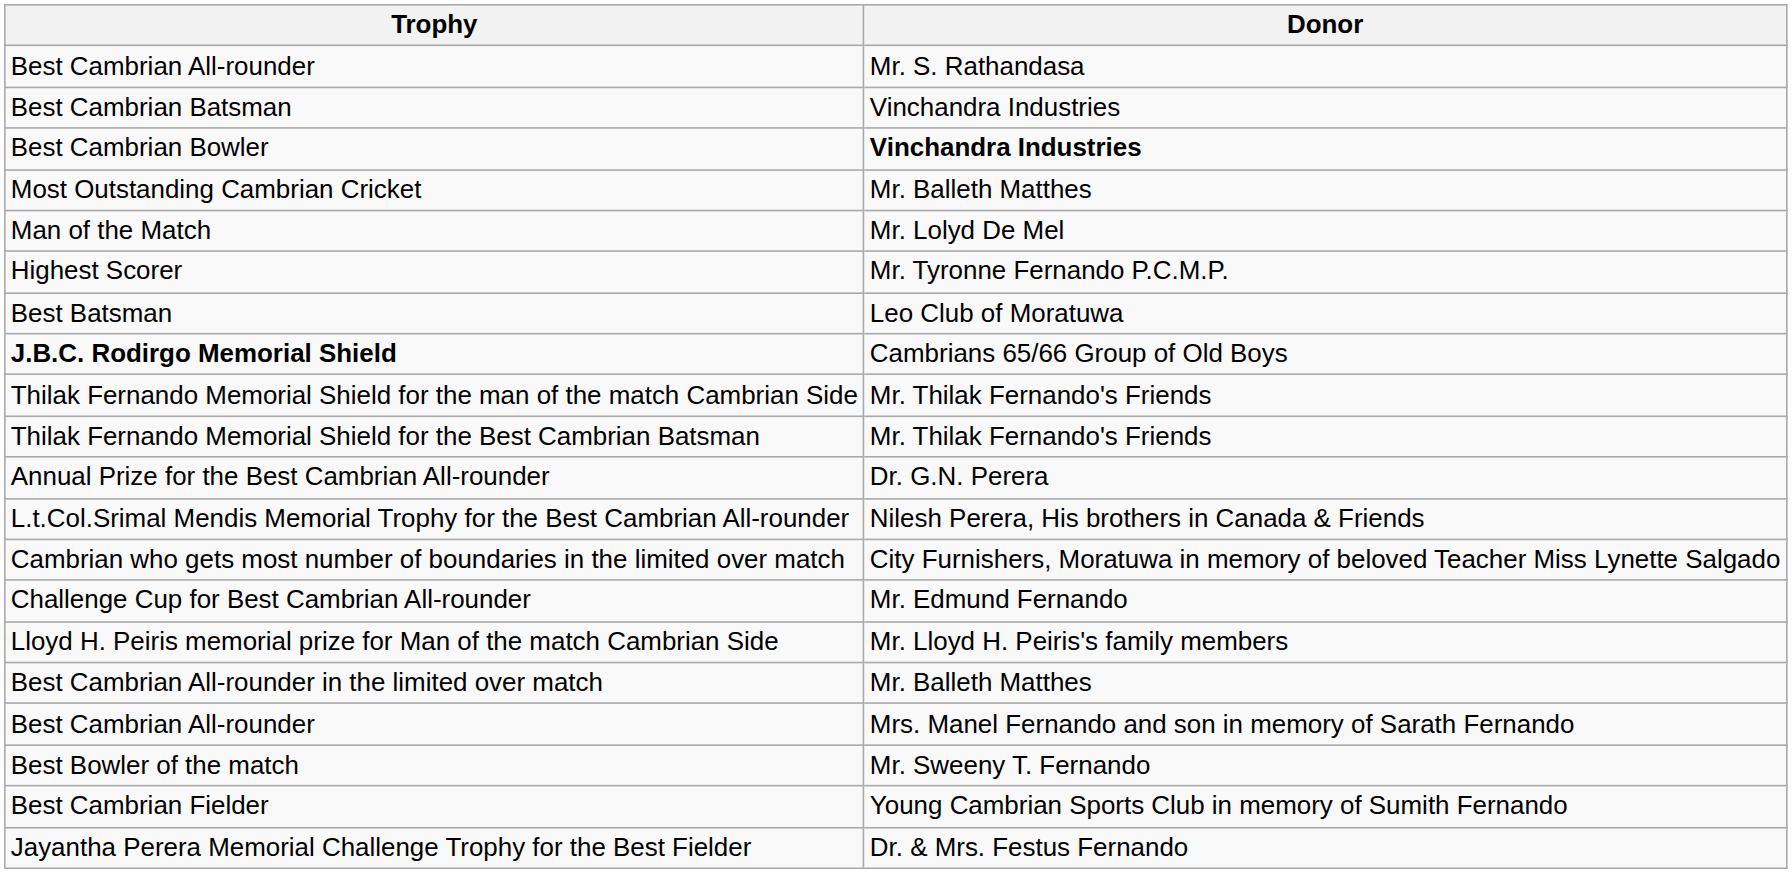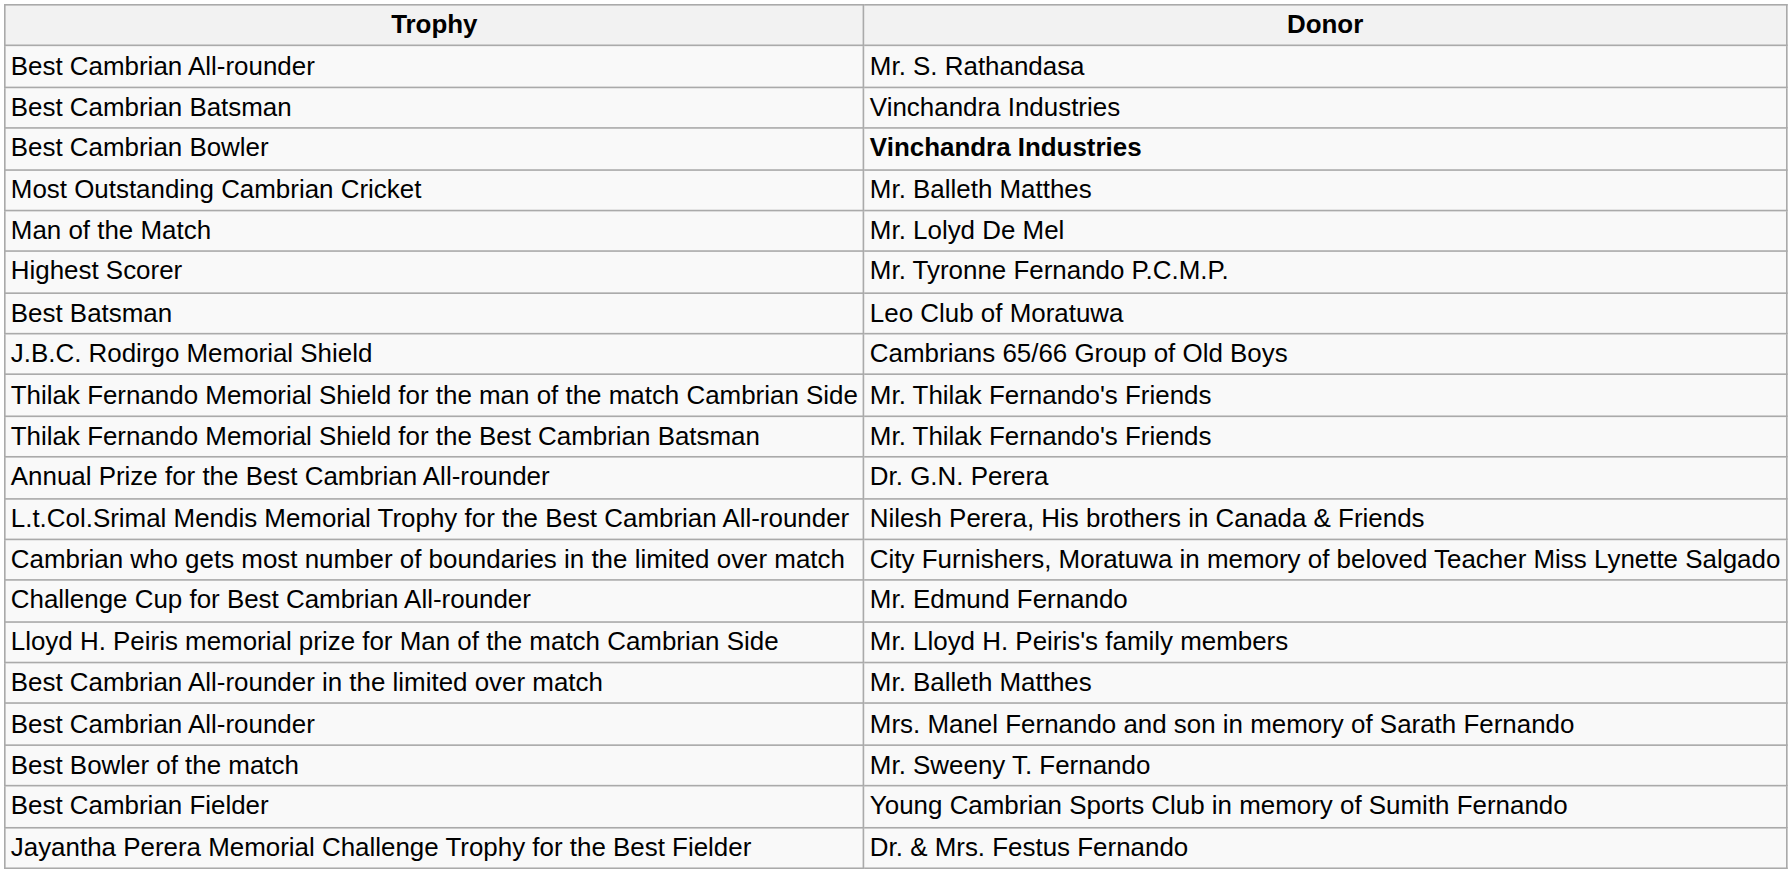row 9 | Trophy: bold -> normal
